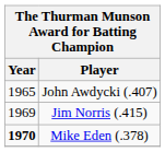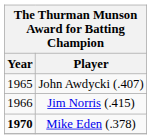Jim Norris (.415) | Year: 1969 -> 1966
